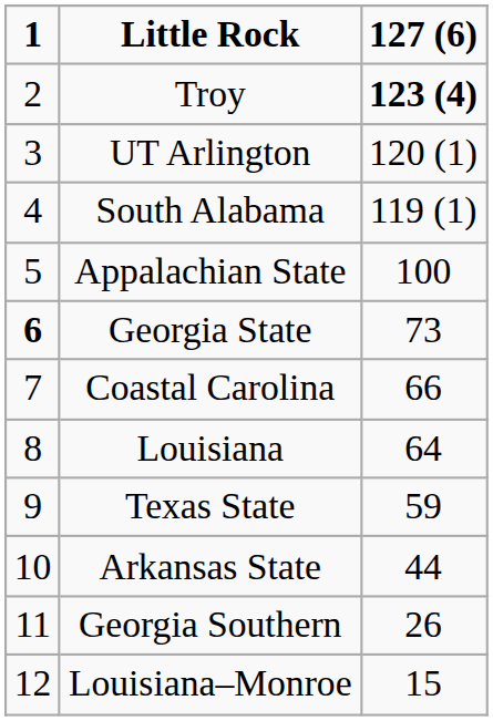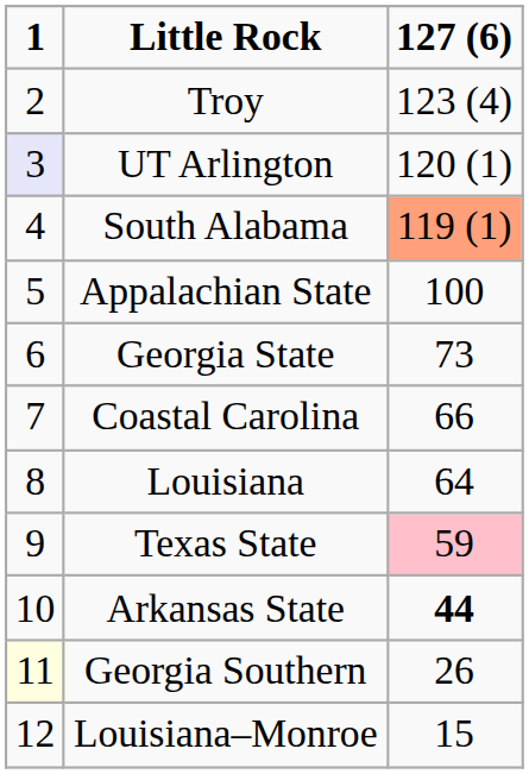Troy | 127 (6): bold -> normal
UT Arlington | 1: no background -> lavender background
South Alabama | 127 (6): no background -> lightsalmon background
Georgia State | 1: bold -> normal
Texas State | 127 (6): no background -> pink background
Arkansas State | 127 (6): normal -> bold
Georgia Southern | 1: no background -> lightyellow background
